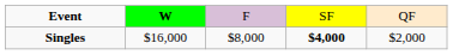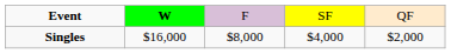Singles | column 4: bold -> normal
